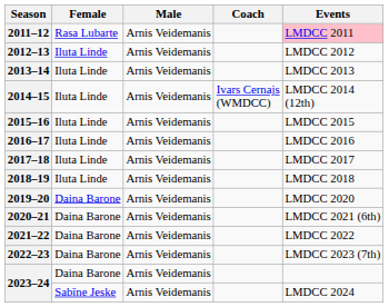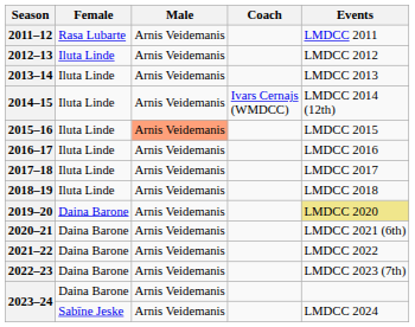2011–12 | Events: pink background -> no background
2015–16 | Male: no background -> lightsalmon background
2019–20 | Events: no background -> khaki background
